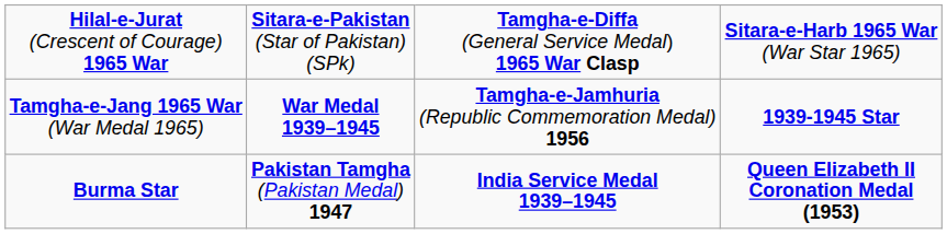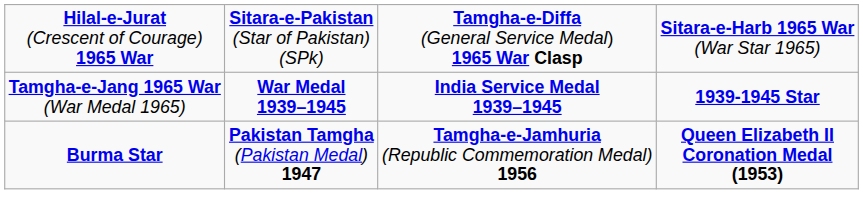Tamgha-e-Jang 1965 War (War Medal 1965) | column 3: Tamgha-e-Jamhuria (Republic Commemoration Medal) 1956 -> India Service Medal 1939–1945
Burma Star | column 3: India Service Medal 1939–1945 -> Tamgha-e-Jamhuria (Republic Commemoration Medal) 1956
